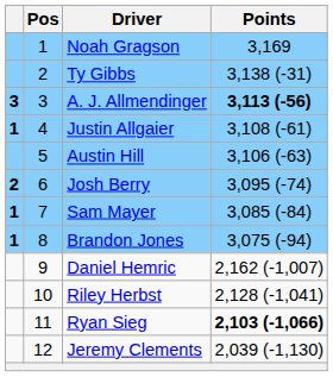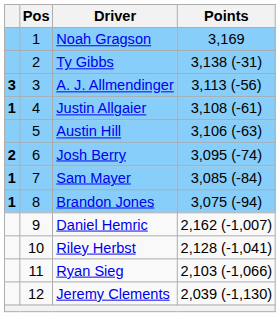A. J. Allmendinger | Points: bold -> normal
Ryan Sieg | Points: bold -> normal
